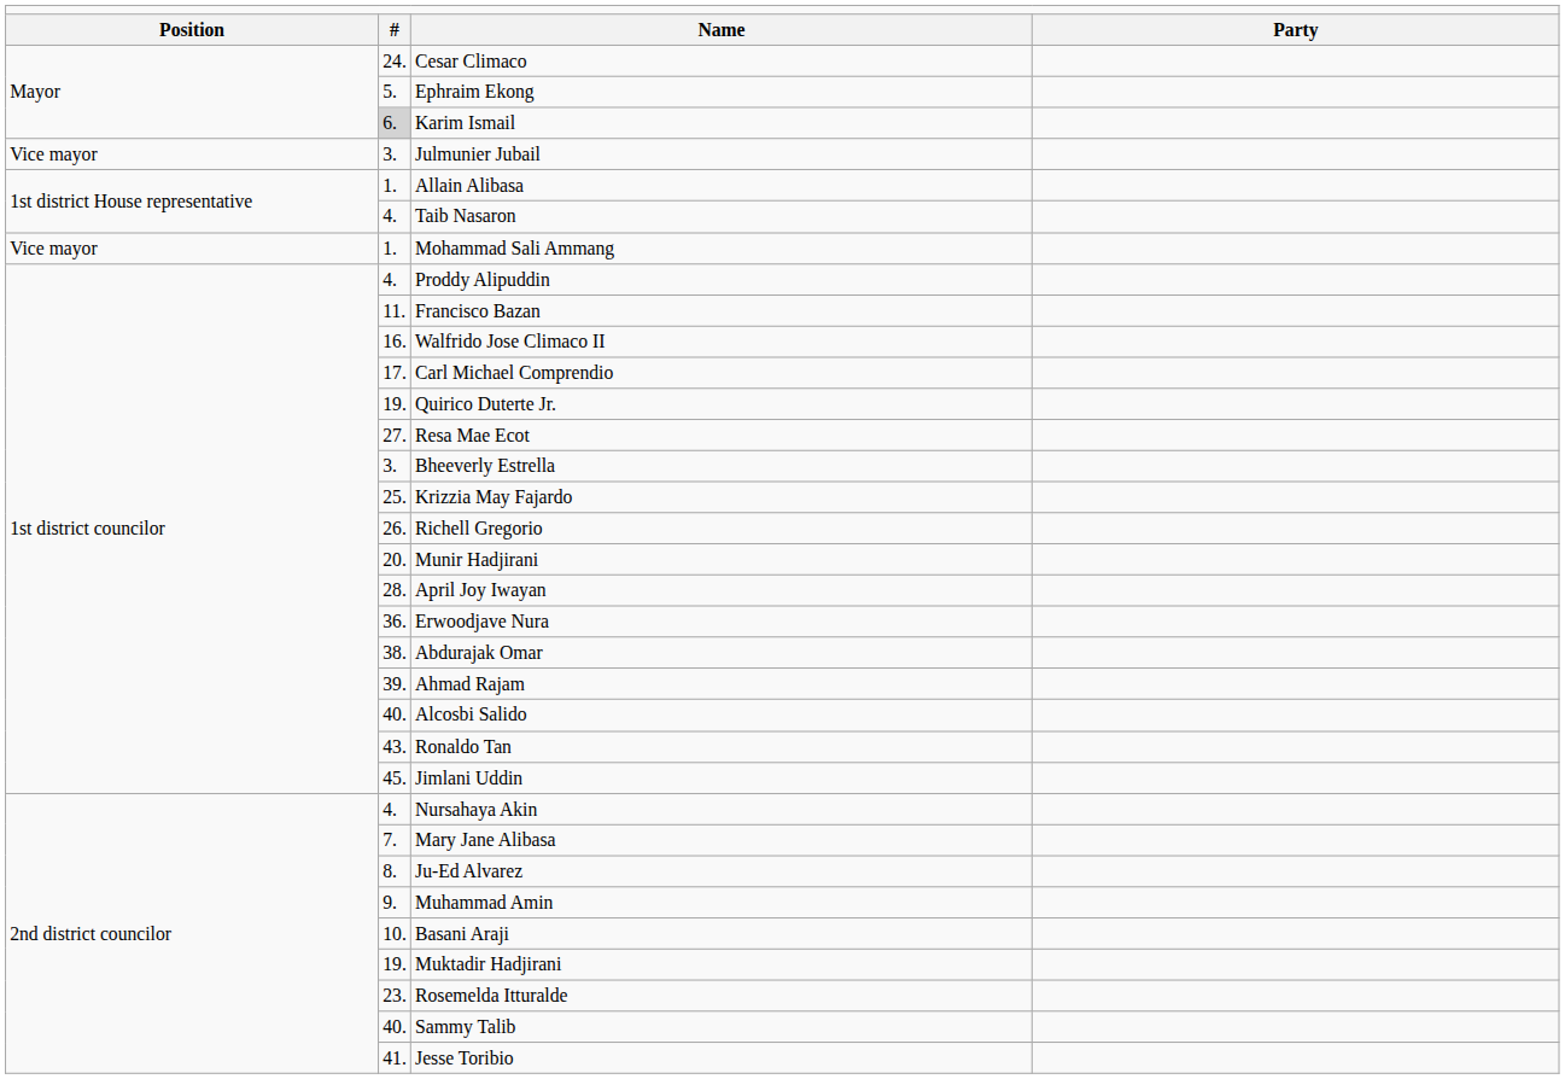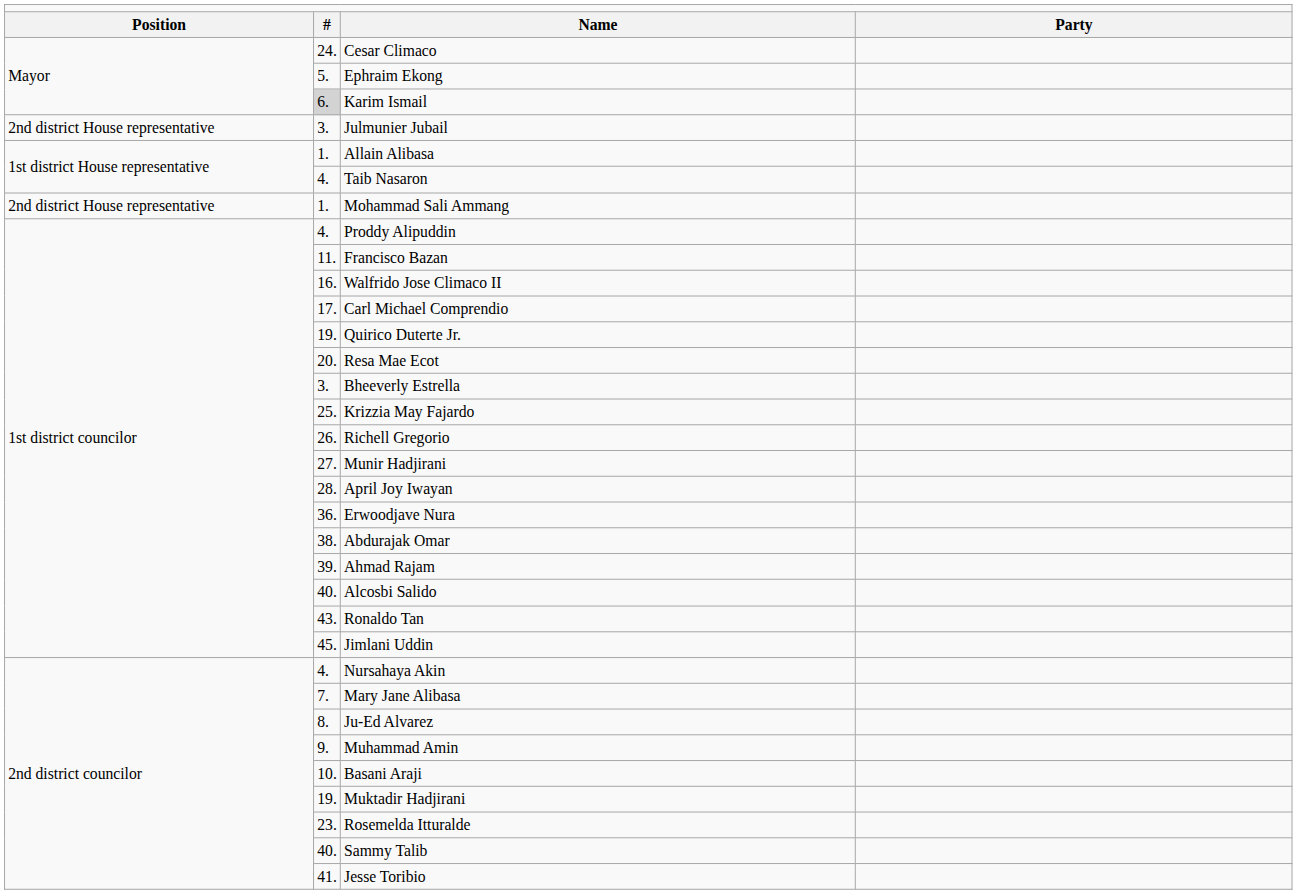Julmunier Jubail | column 1: Vice mayor -> 2nd district House representative
Mohammad Sali Ammang | column 1: Vice mayor -> 2nd district House representative
Resa Mae Ecot | column 2: 27. -> 20.
Munir Hadjirani | column 2: 20. -> 27.
